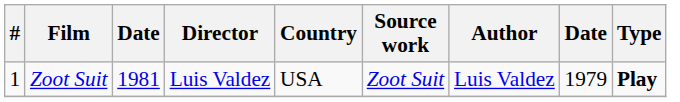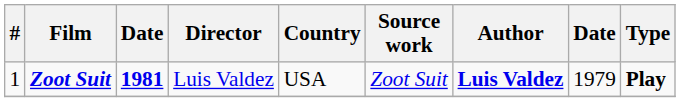row 2 | Film: normal -> bold
row 2 | column 3: normal -> bold
row 2 | Author: normal -> bold
